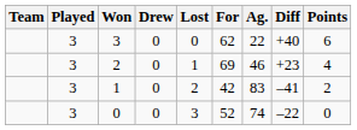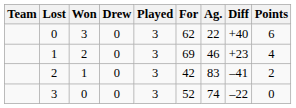columns swapped: Played <-> Lost
